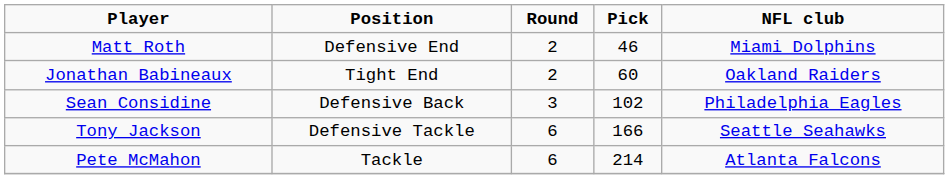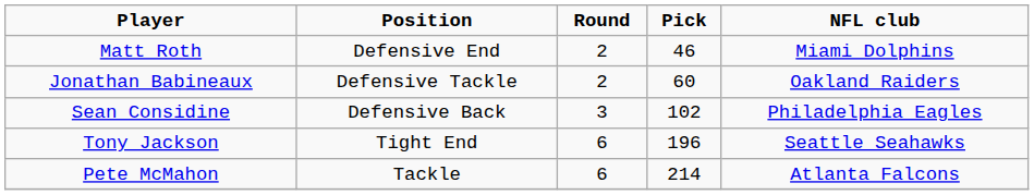Jonathan Babineaux | Position: Tight End -> Defensive Tackle
Tony Jackson | Position: Defensive Tackle -> Tight End
Tony Jackson | Pick: 166 -> 196
